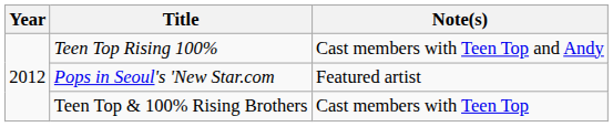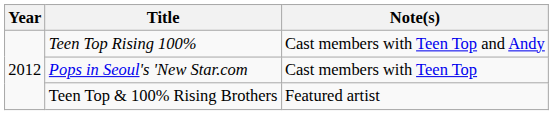Pops in Seoul's 'New Star.com | Note(s): Featured artist -> Cast members with Teen Top
Teen Top & 100% Rising Brothers | Note(s): Cast members with Teen Top -> Featured artist
